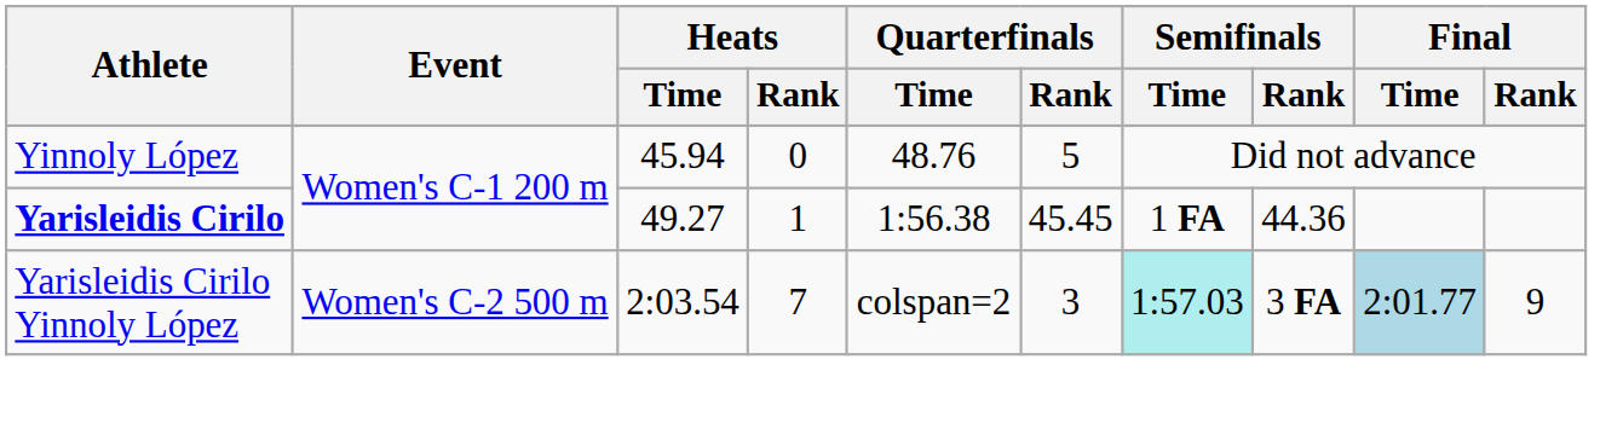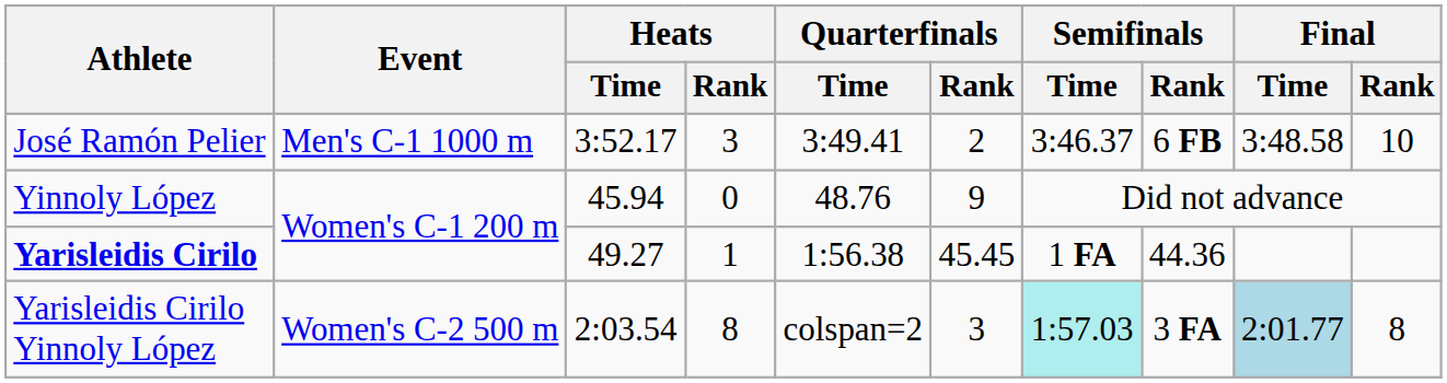+ row: José Ramón Pelier | Men's C-1 1000 m | 3:52.17 | 3 | 3:49.41 | 2 | 3:46.37 | 6 FB | 3:48.58 | 10
Yinnoly López | Quarterfinals / Rank: 5 -> 9
Yarisleidis Cirilo Yinnoly López | Heats / Rank: 7 -> 8
Yarisleidis Cirilo Yinnoly López | Final / Rank: 9 -> 8
